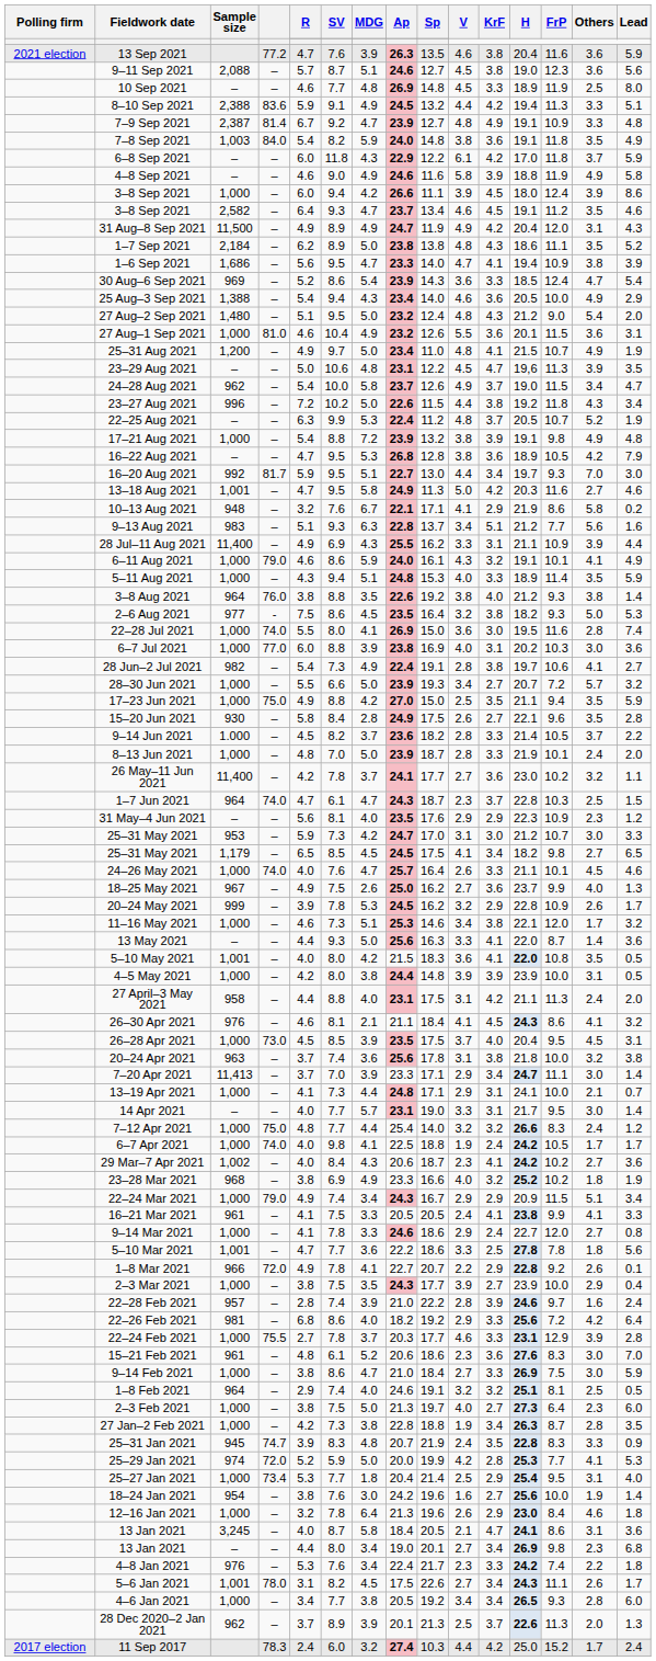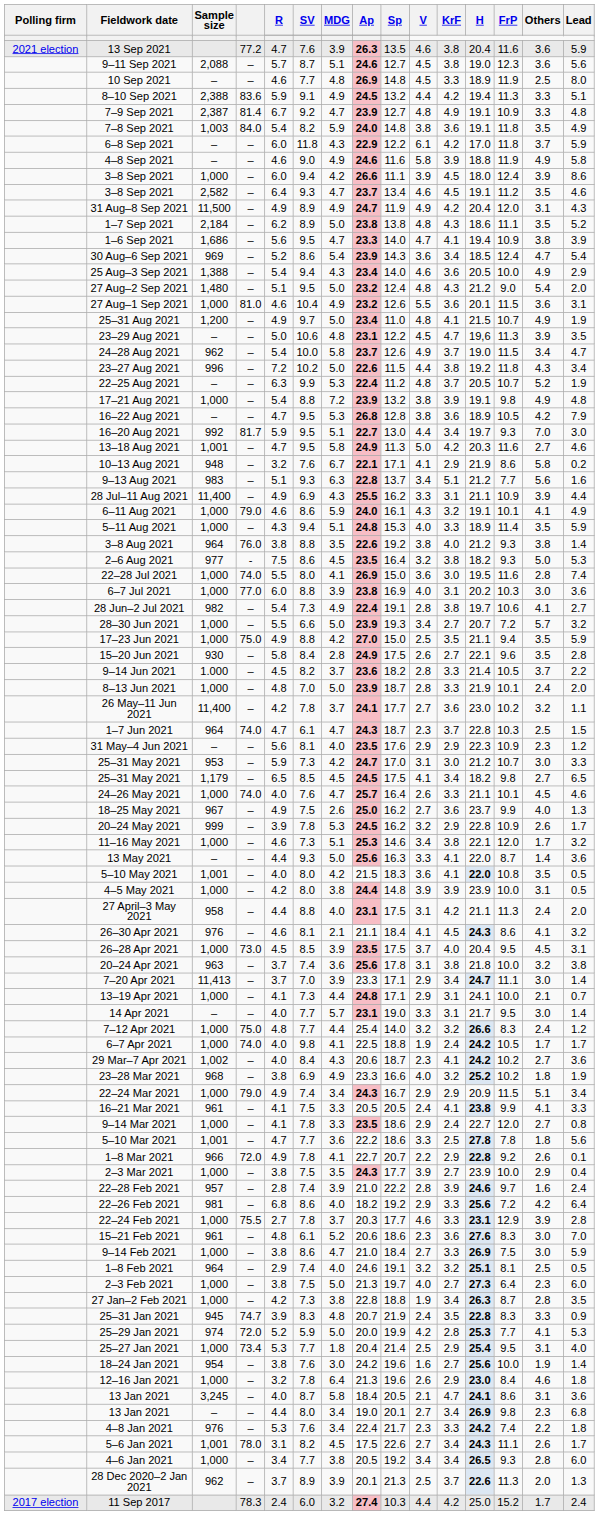30 Aug–6 Sep 2021 | KrF: 3.3 -> 3.4
9–14 Mar 2021 | Ap: 24.6 -> 23.5
